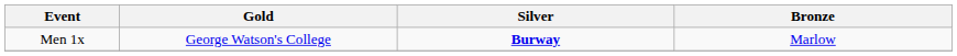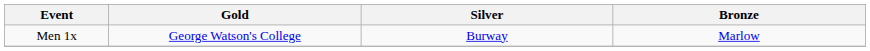Men 1x | Silver: bold -> normal
